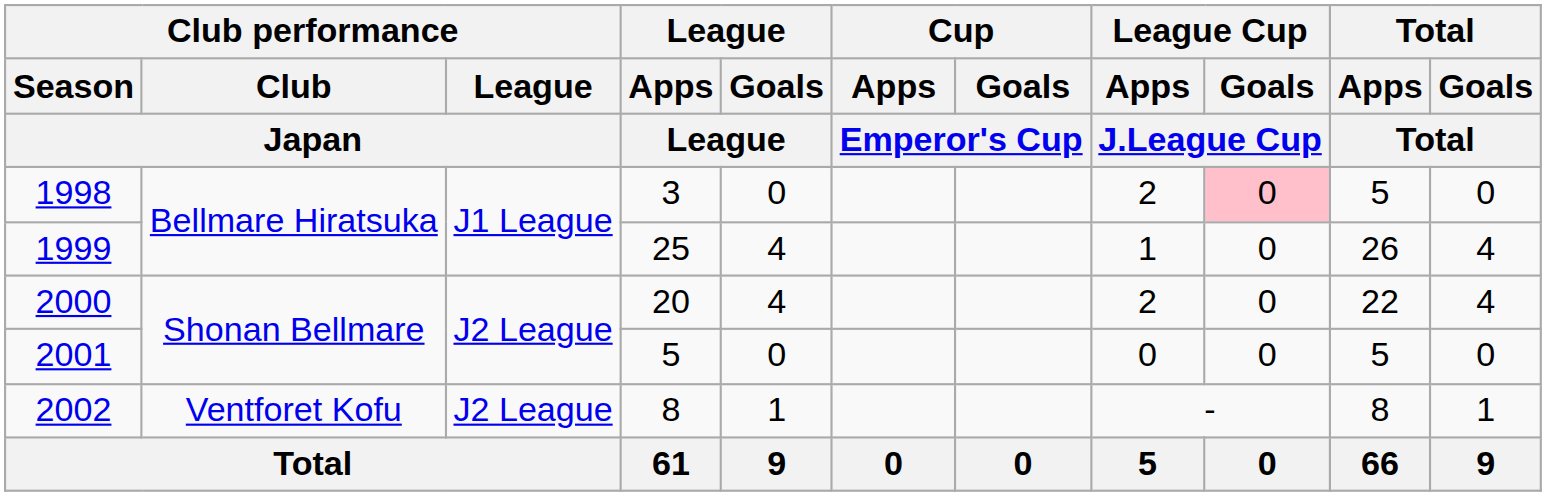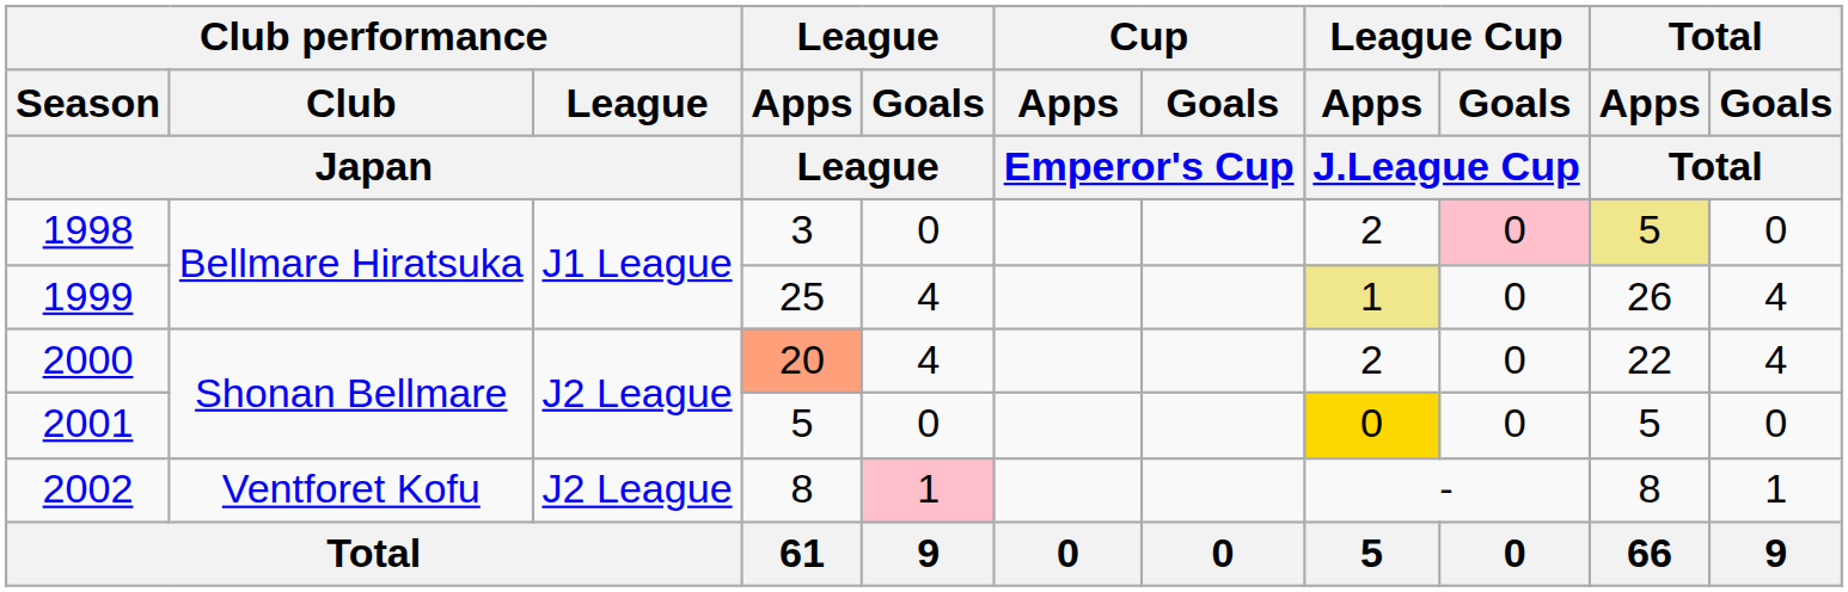1998 | Total / Apps / Total: no background -> khaki background
1999 | League Cup / Apps / J.League Cup: no background -> khaki background
2000 | League / Apps / League: no background -> lightsalmon background
2001 | League Cup / Apps / J.League Cup: no background -> gold background
2002 | League / Goals / League: no background -> pink background
